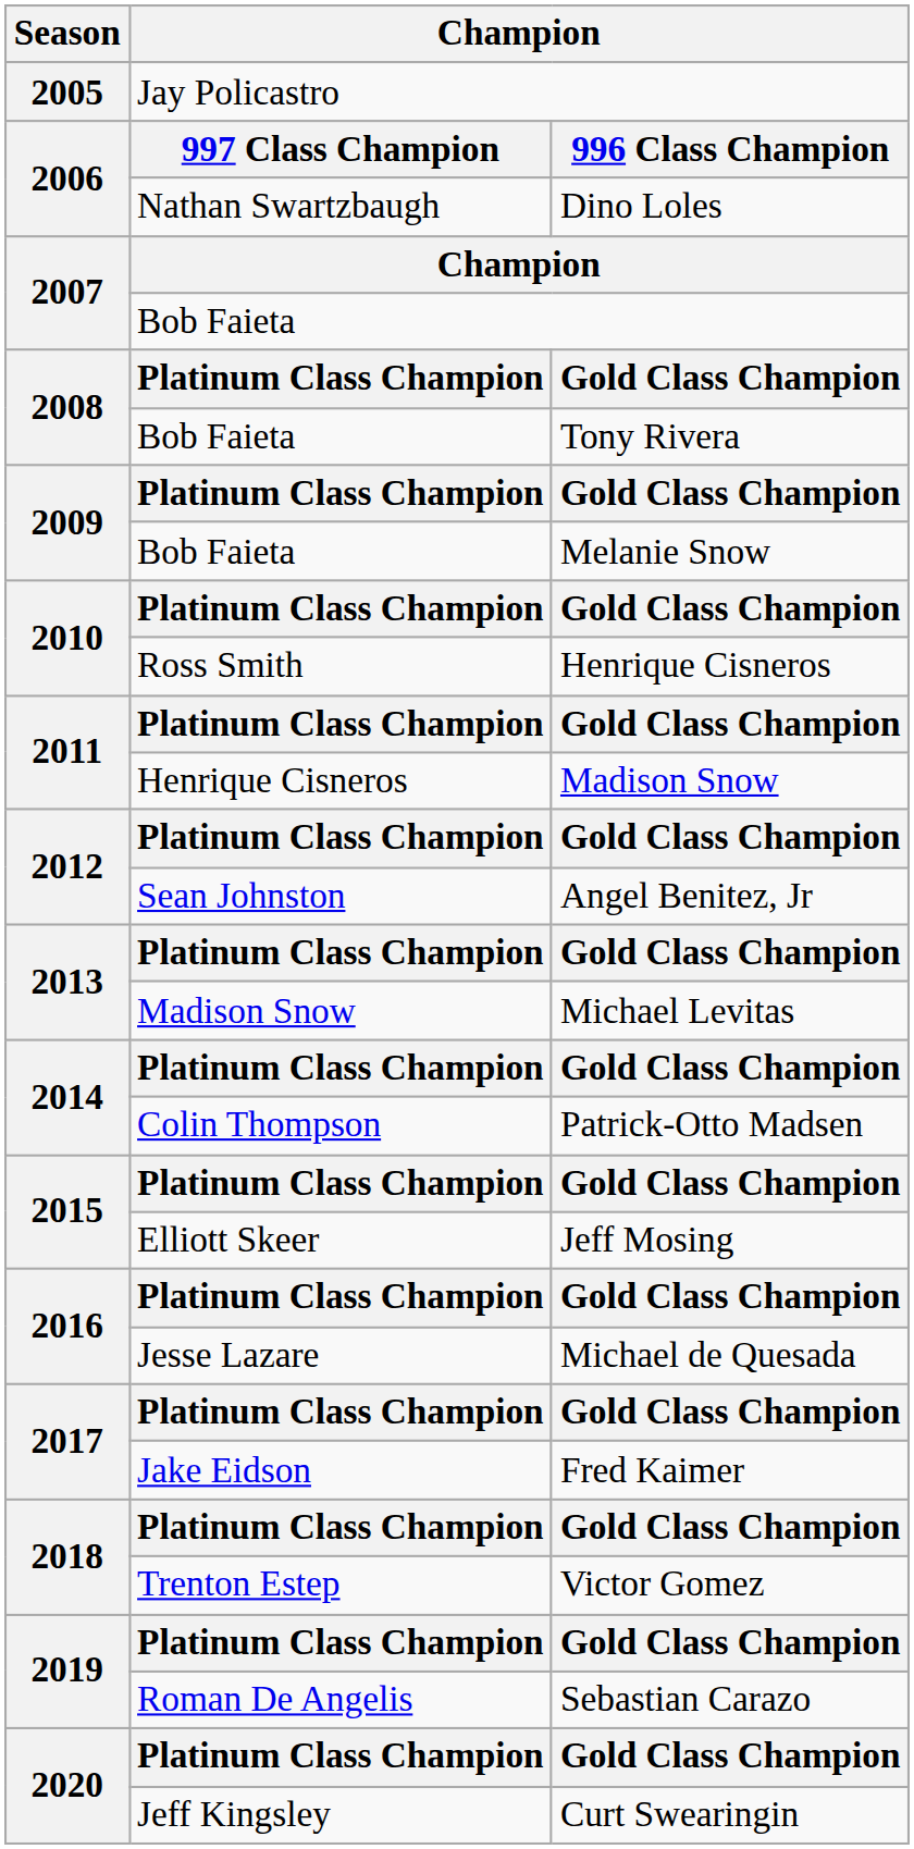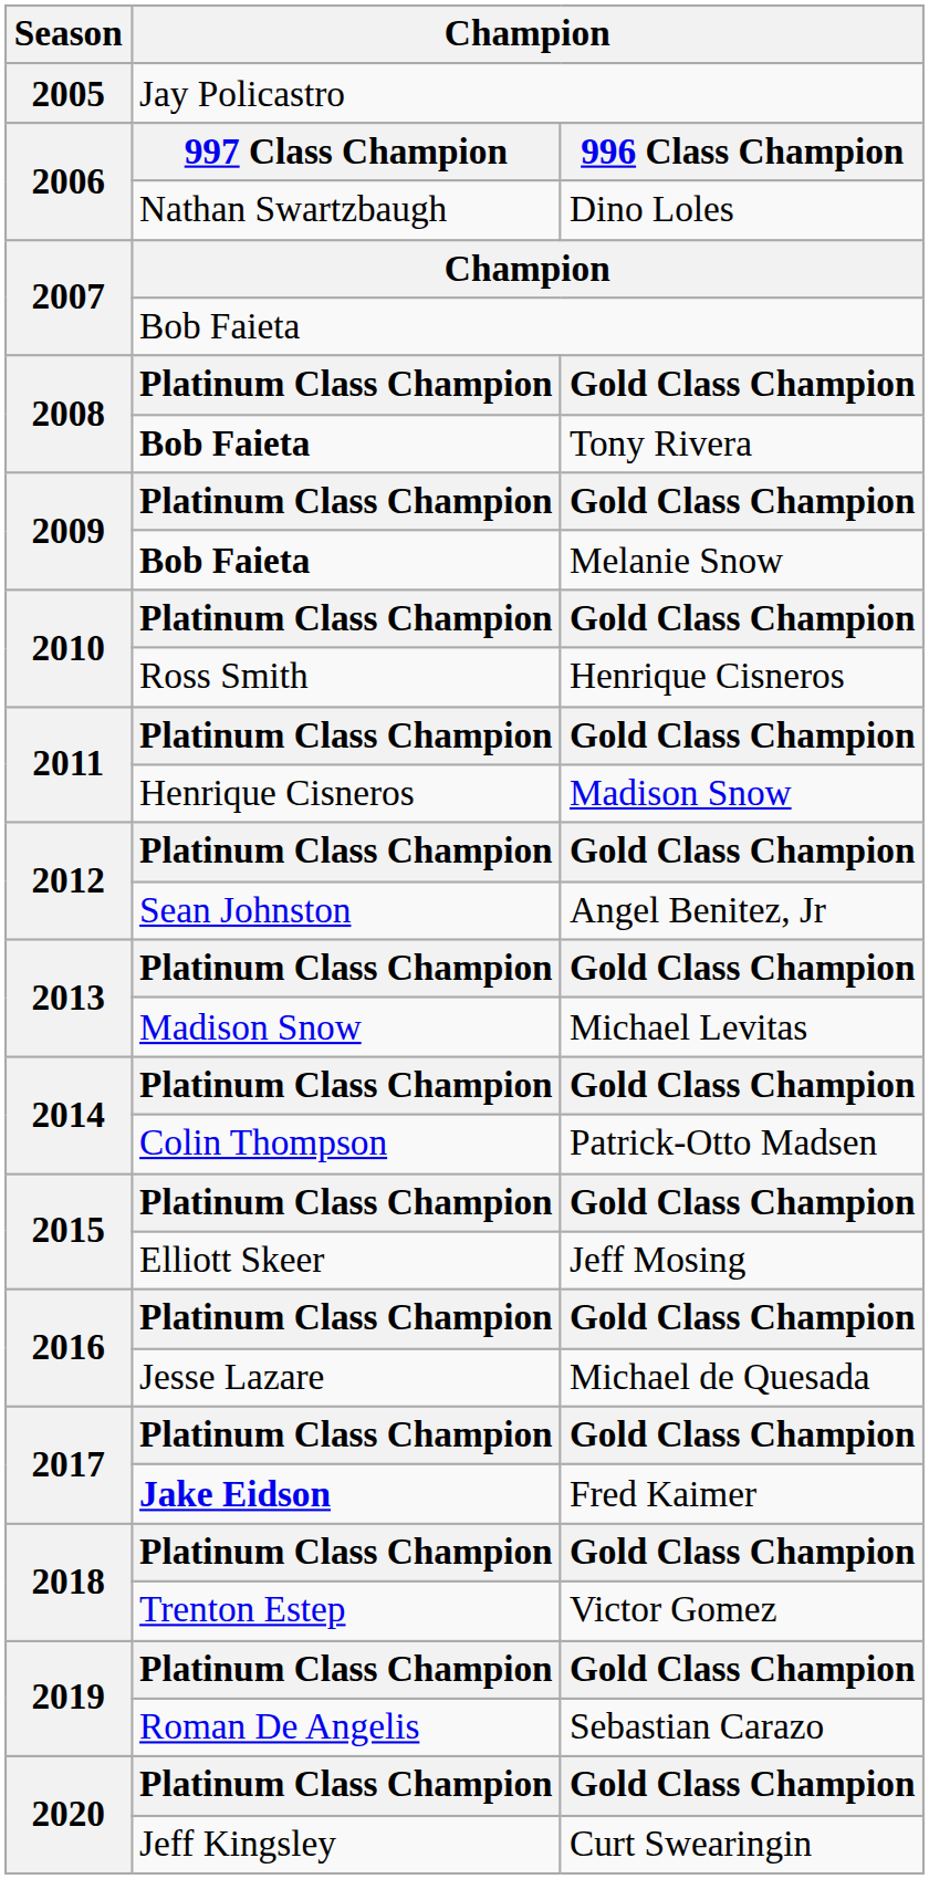2008 / Tony Rivera | column 2: normal -> bold
2009 / Melanie Snow | column 2: normal -> bold
2017 / Fred Kaimer | column 2: normal -> bold
